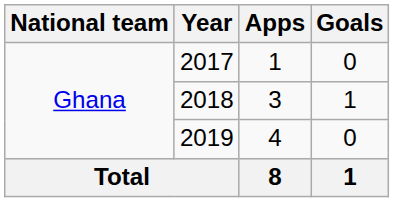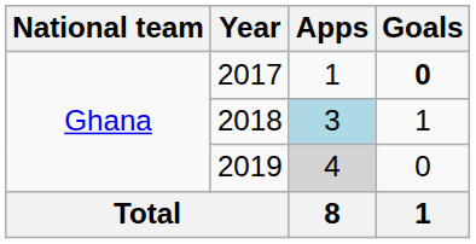2017 | Goals: normal -> bold
2018 | Apps: no background -> lightblue background
2019 | Apps: no background -> lightgrey background
